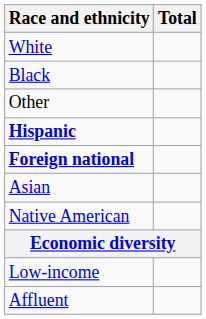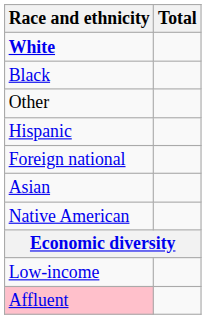White | Race and ethnicity: normal -> bold
Hispanic | Race and ethnicity: bold -> normal
Foreign national | Race and ethnicity: bold -> normal
Affluent | Race and ethnicity: no background -> pink background
